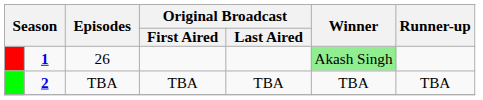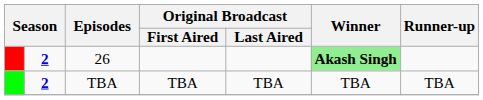26 | column 2: 1 -> 2
26 | Winner: normal -> bold
